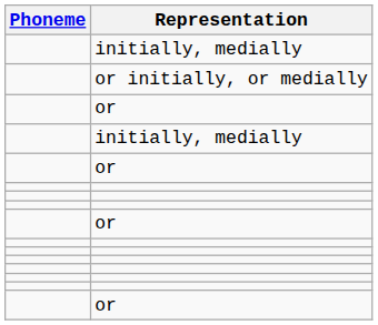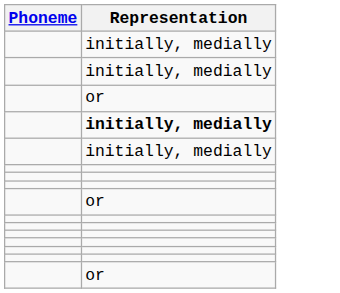row 3 | Representation: or initially, or medially -> initially, medially
row 5 | Representation: normal -> bold
row 6 | Representation: or -> initially, medially
